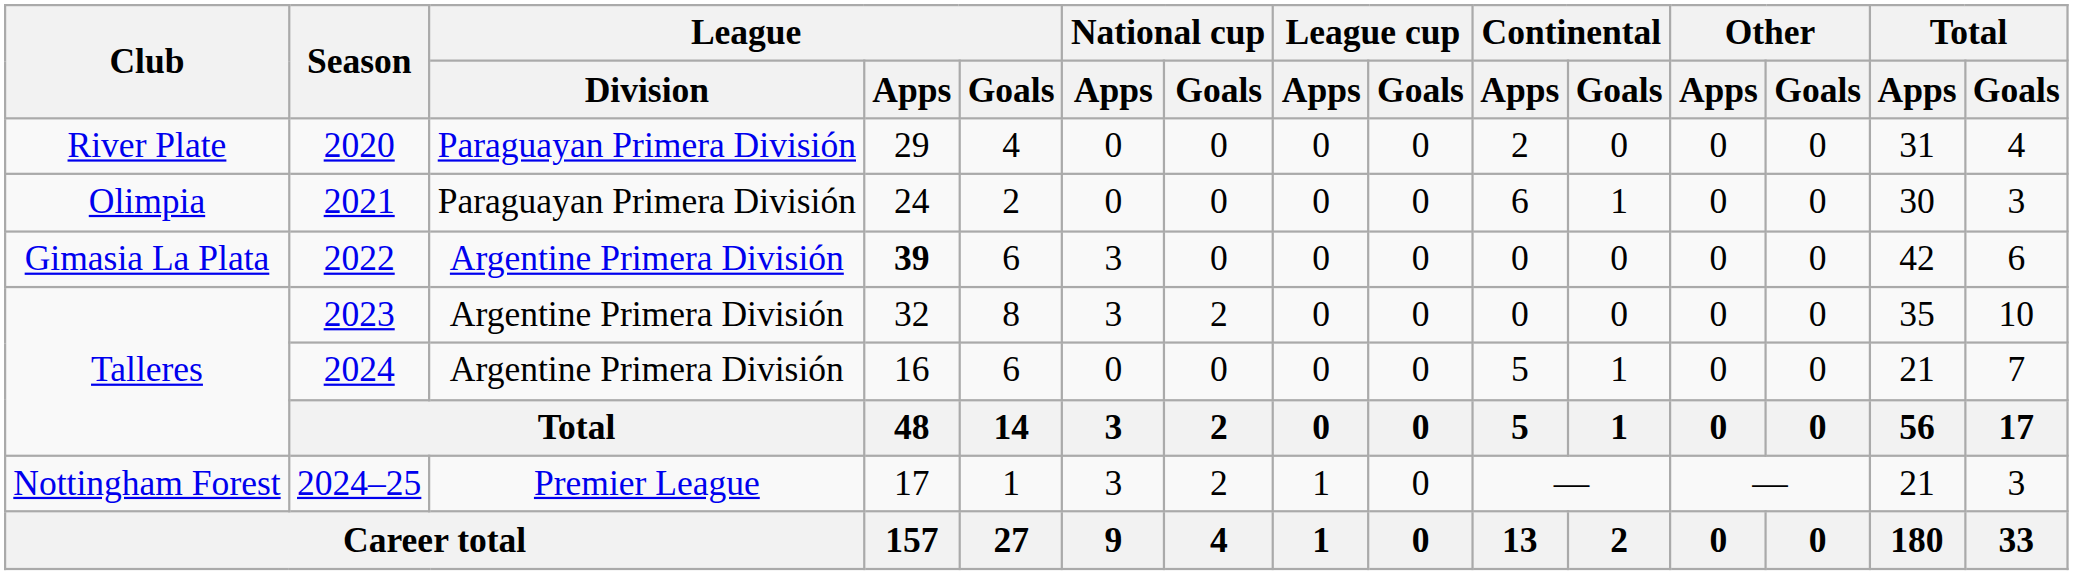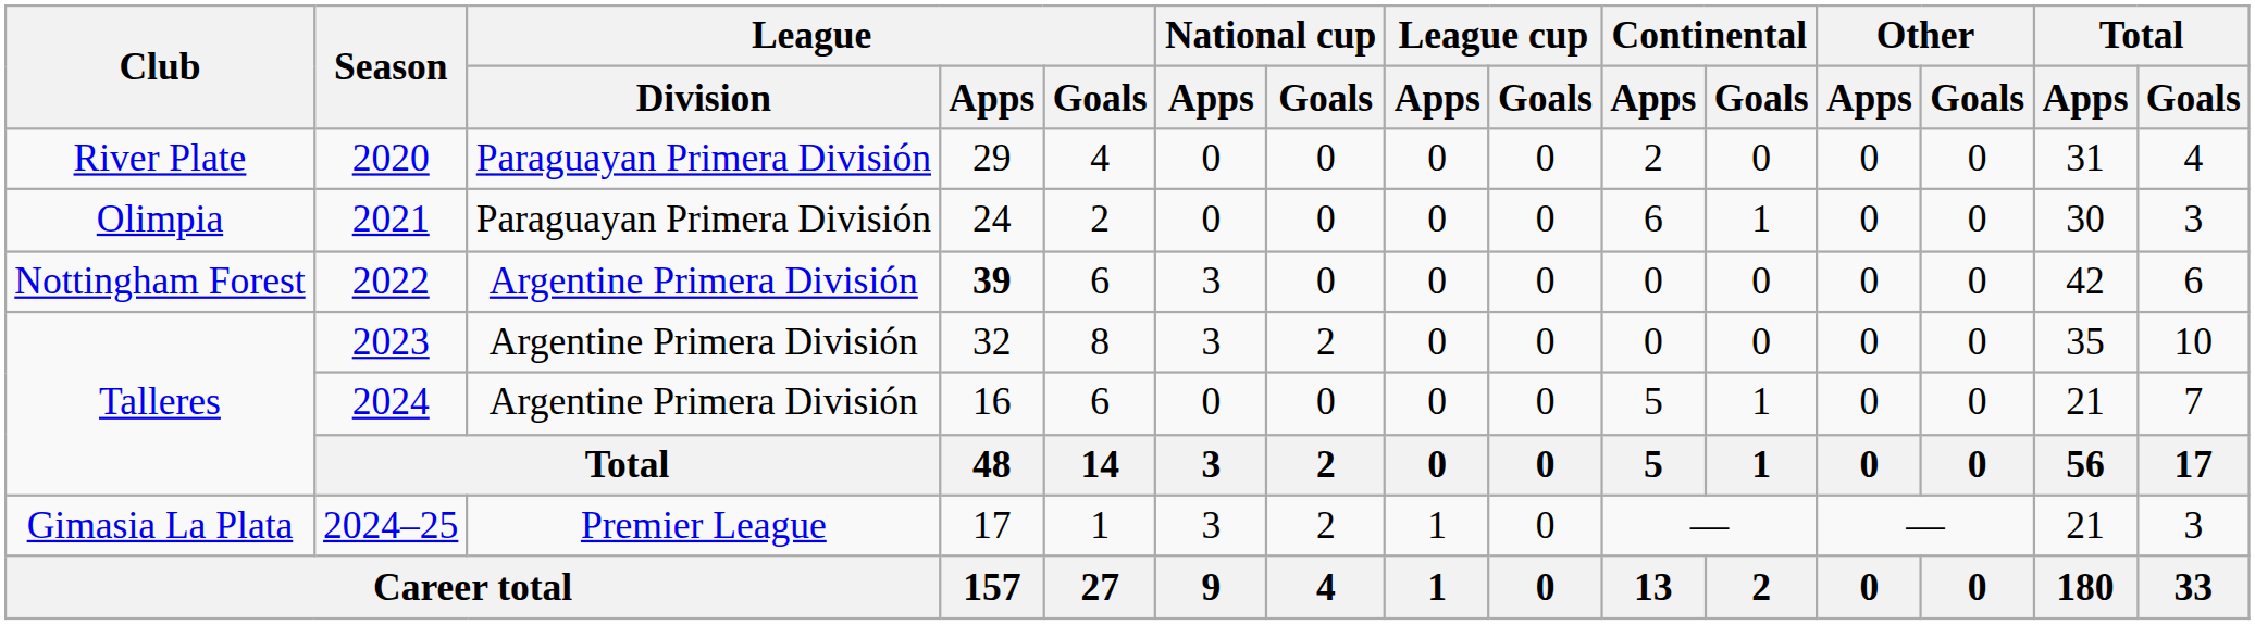2022 | Club: Gimasia La Plata -> Nottingham Forest
2024–25 | Club: Nottingham Forest -> Gimasia La Plata
